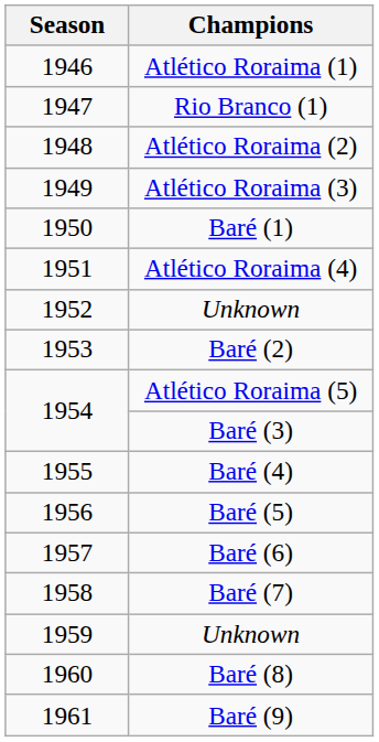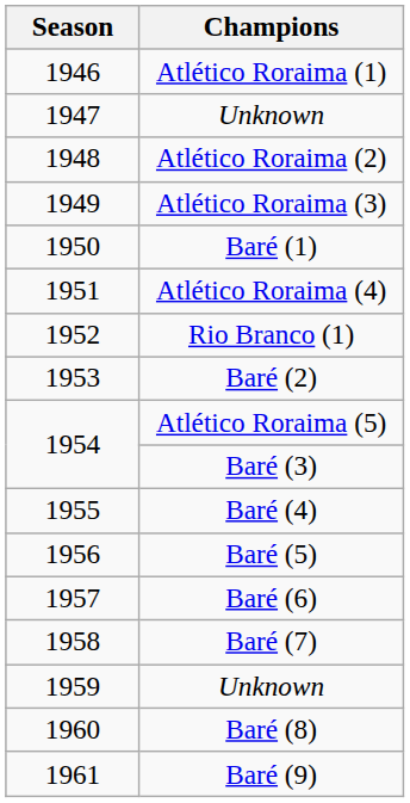row 3 | Champions: Rio Branco (1) -> Unknown
row 8 | Champions: Unknown -> Rio Branco (1)
